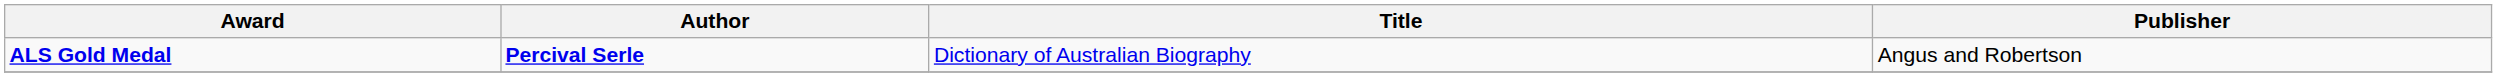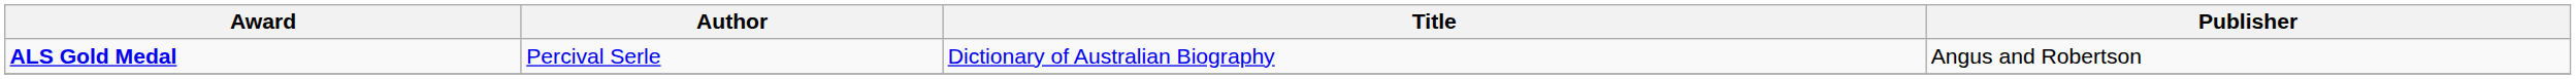ALS Gold Medal | Author: bold -> normal
